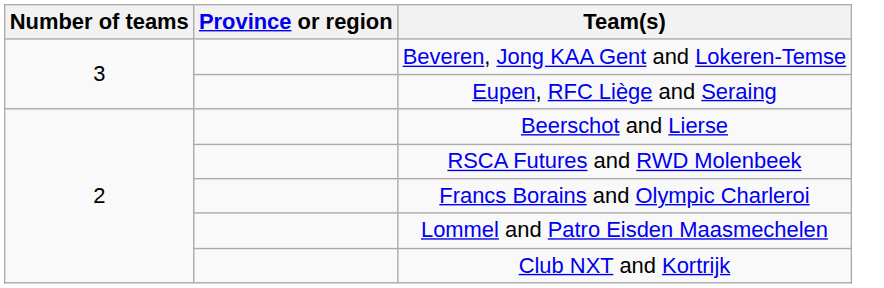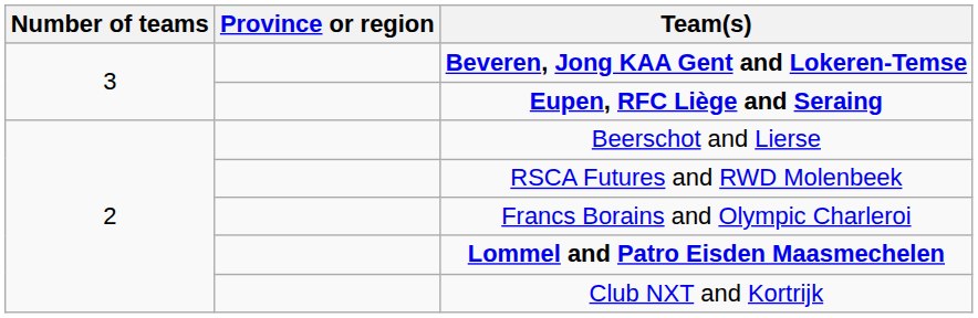Beveren, Jong KAA Gent and Lokeren-Temse | Team(s): normal -> bold
Eupen, RFC Liège and Seraing | Team(s): normal -> bold
Lommel and Patro Eisden Maasmechelen | Team(s): normal -> bold
